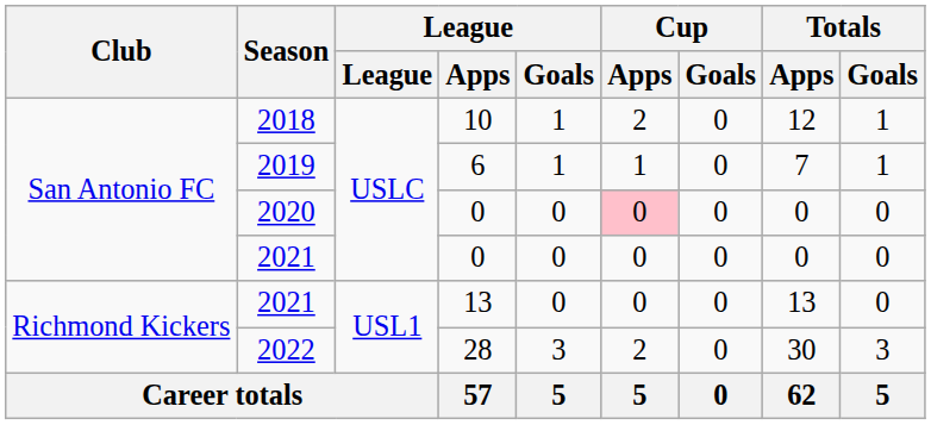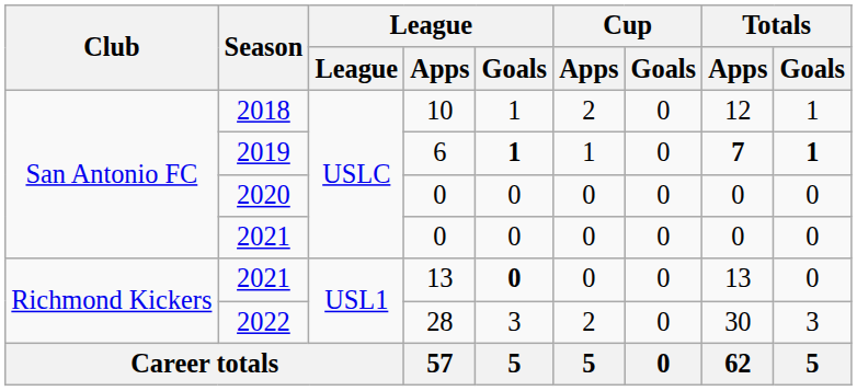2019 | League / Goals: normal -> bold
2019 | Totals / Apps: normal -> bold
2019 | Totals / Goals: normal -> bold
2020 | Cup / Apps: pink background -> no background
2021 / 13 | League / Goals: normal -> bold
